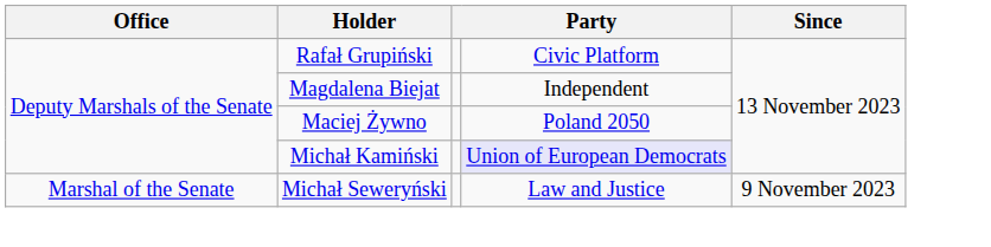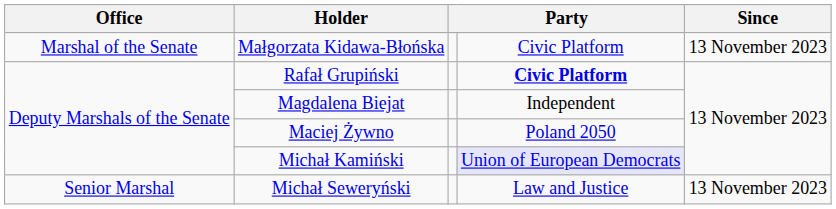+ row: Marshal of the Senate | Małgorzata Kidawa-Błońska | Civic Platform | 13 November 2023
Rafał Grupiński | column 4: normal -> bold
Michał Seweryński | Office: Marshal of the Senate -> Senior Marshal
Michał Seweryński | Since: 9 November 2023 -> 13 November 2023
